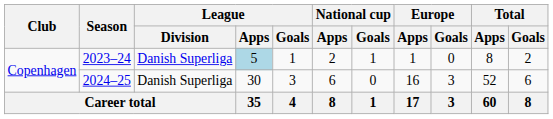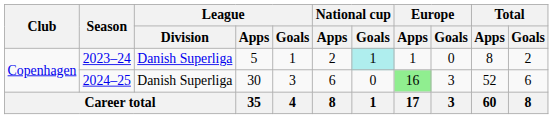2023–24 | League / Apps: lightblue background -> no background
2023–24 | National cup / Goals: no background -> paleturquoise background
2024–25 | Europe / Apps: no background -> lightgreen background
